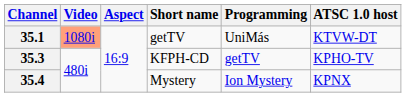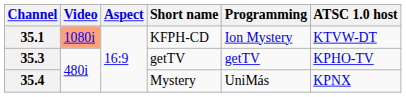35.1 | Short name: getTV -> KFPH-CD
35.1 | Programming: UniMás -> Ion Mystery
35.3 | Short name: KFPH-CD -> getTV
35.4 | Programming: Ion Mystery -> UniMás
